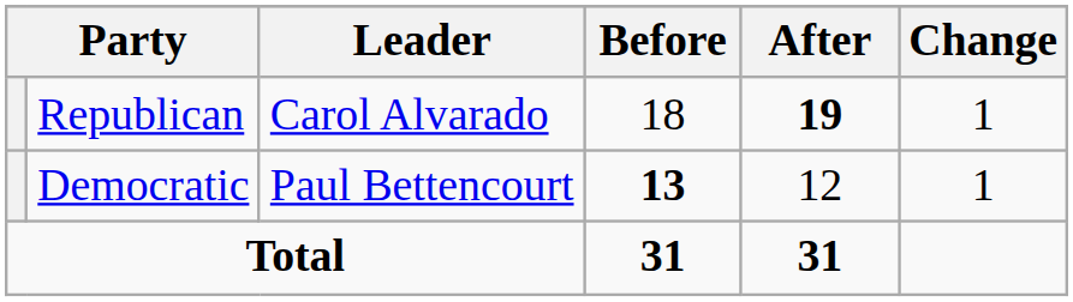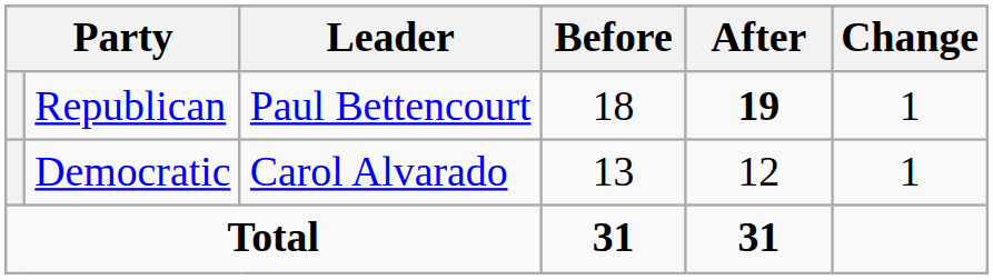Republican | Leader: Carol Alvarado -> Paul Bettencourt
Democratic | Leader: Paul Bettencourt -> Carol Alvarado
Democratic | Before: bold -> normal
